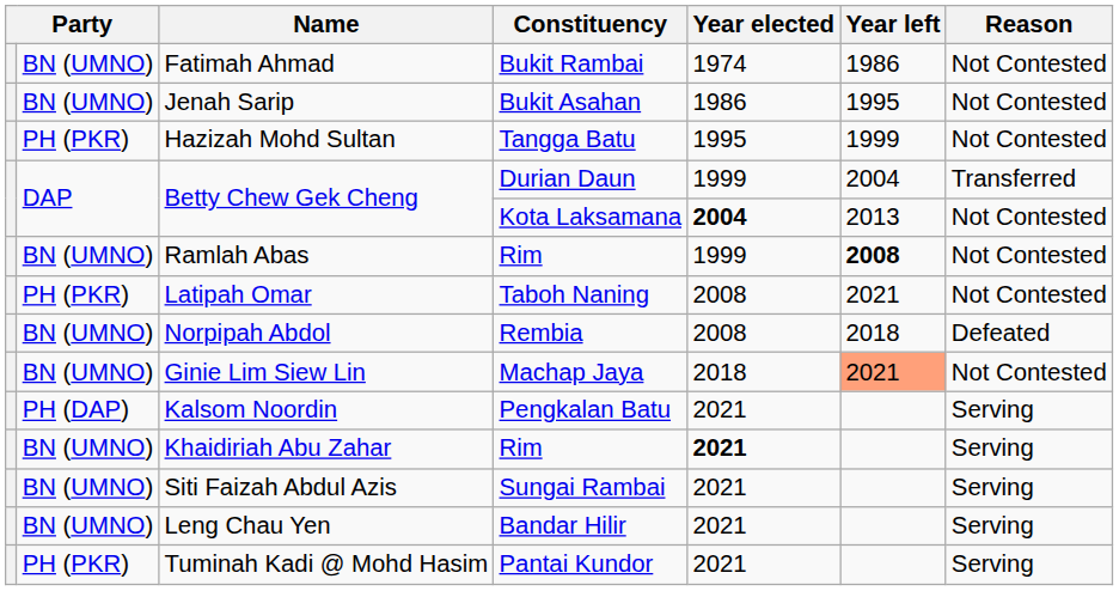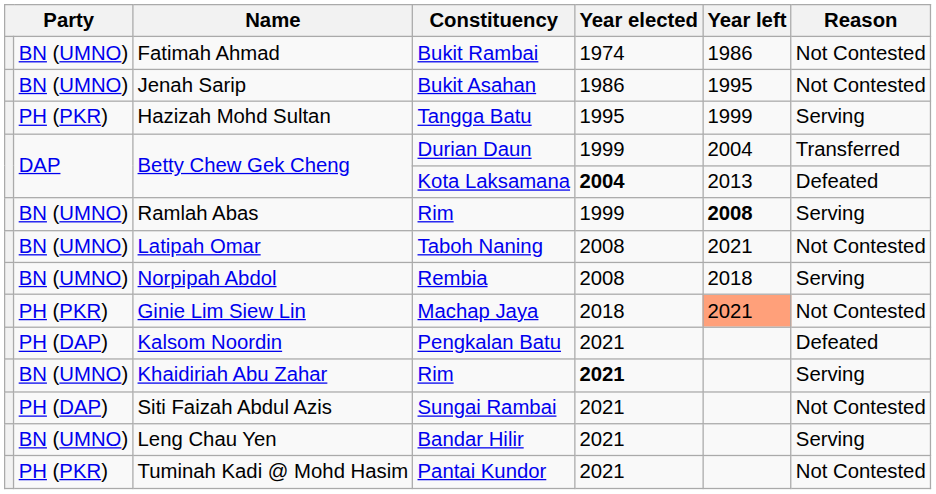Hazizah Mohd Sultan | Reason: Not Contested -> Serving
Betty Chew Gek Cheng / Kota Laksamana | Reason: Not Contested -> Defeated
Ramlah Abas | Reason: Not Contested -> Serving
Latipah Omar | column 2: PH (PKR) -> BN (UMNO)
Norpipah Abdol | Reason: Defeated -> Serving
Ginie Lim Siew Lin | column 2: BN (UMNO) -> PH (PKR)
Kalsom Noordin | Reason: Serving -> Defeated
Siti Faizah Abdul Azis | column 2: BN (UMNO) -> PH (DAP)
Siti Faizah Abdul Azis | Reason: Serving -> Not Contested
Tuminah Kadi @ Mohd Hasim | Reason: Serving -> Not Contested
